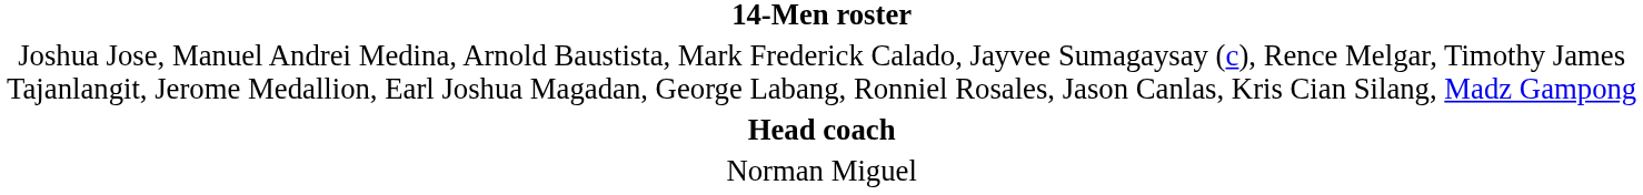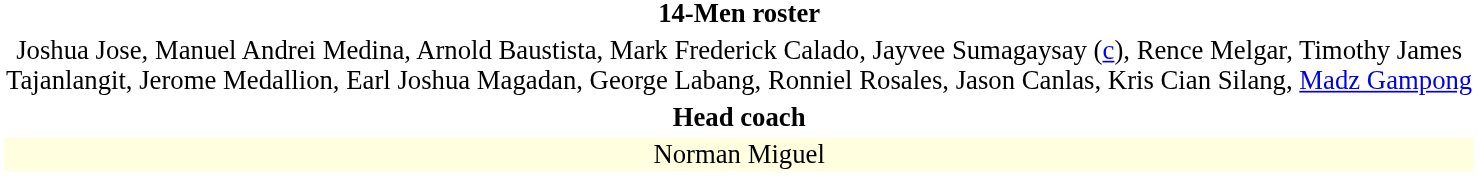row 4 | column 1: no background -> lightyellow background
